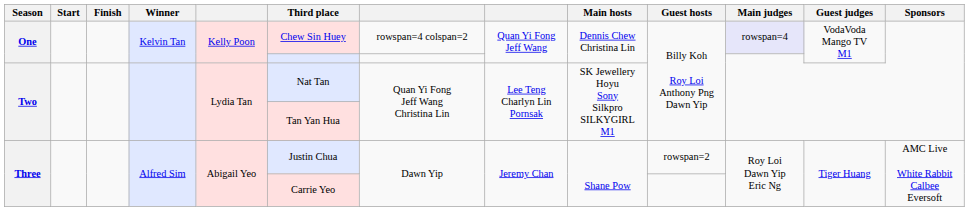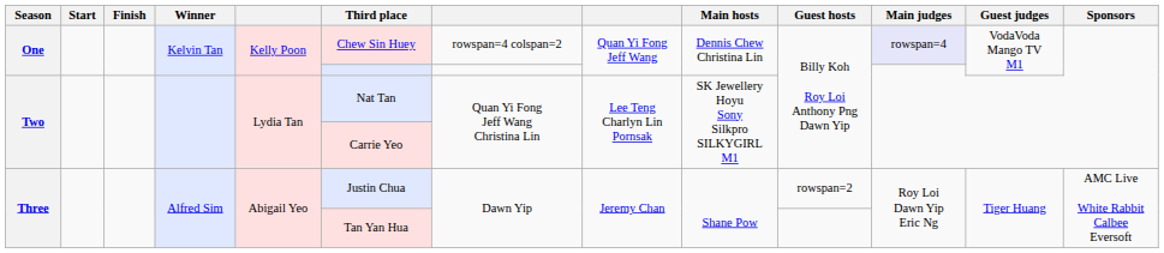row 5 | Third place: Tan Yan Hua -> Carrie Yeo
row 7 | Third place: Carrie Yeo -> Tan Yan Hua
